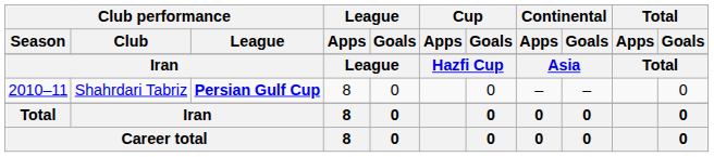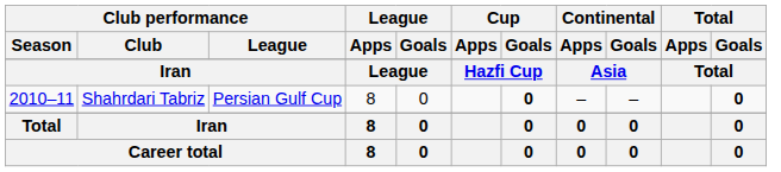Shahrdari Tabriz | Club performance / League: bold -> normal
Shahrdari Tabriz | Cup / Goals: normal -> bold
Shahrdari Tabriz | Total / Goals: normal -> bold
